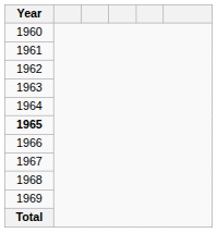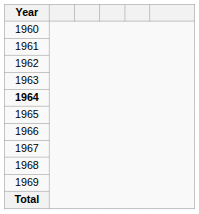1964 | Year: normal -> bold
1965 | Year: bold -> normal
